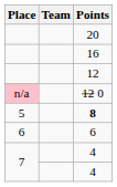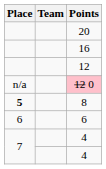12 0 | Place: pink background -> no background
12 0 | Points: no background -> pink background
8 | Place: normal -> bold
8 | Points: bold -> normal
